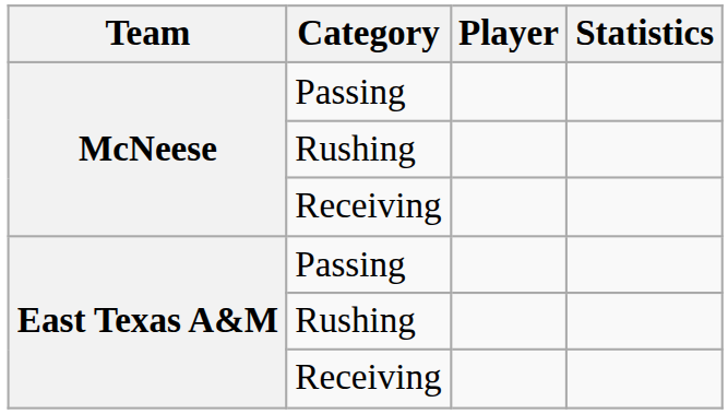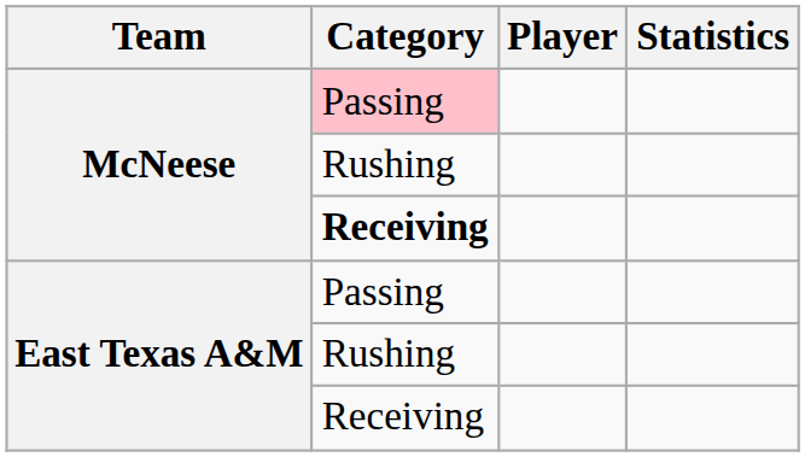McNeese / Passing | Category: no background -> pink background
McNeese / Receiving | Category: normal -> bold
